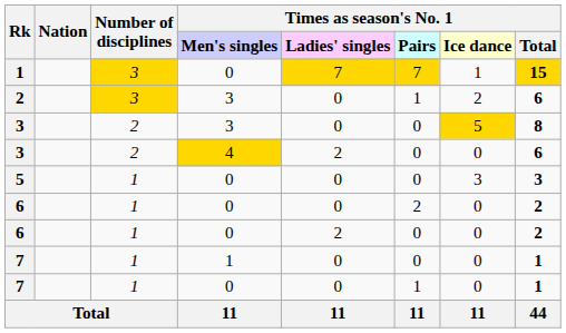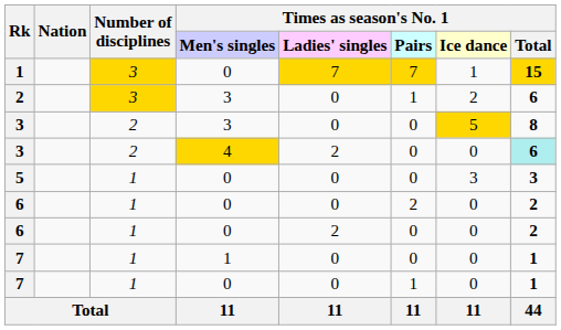3 / 4 | Times as season's No. 1 / Total: no background -> paleturquoise background
